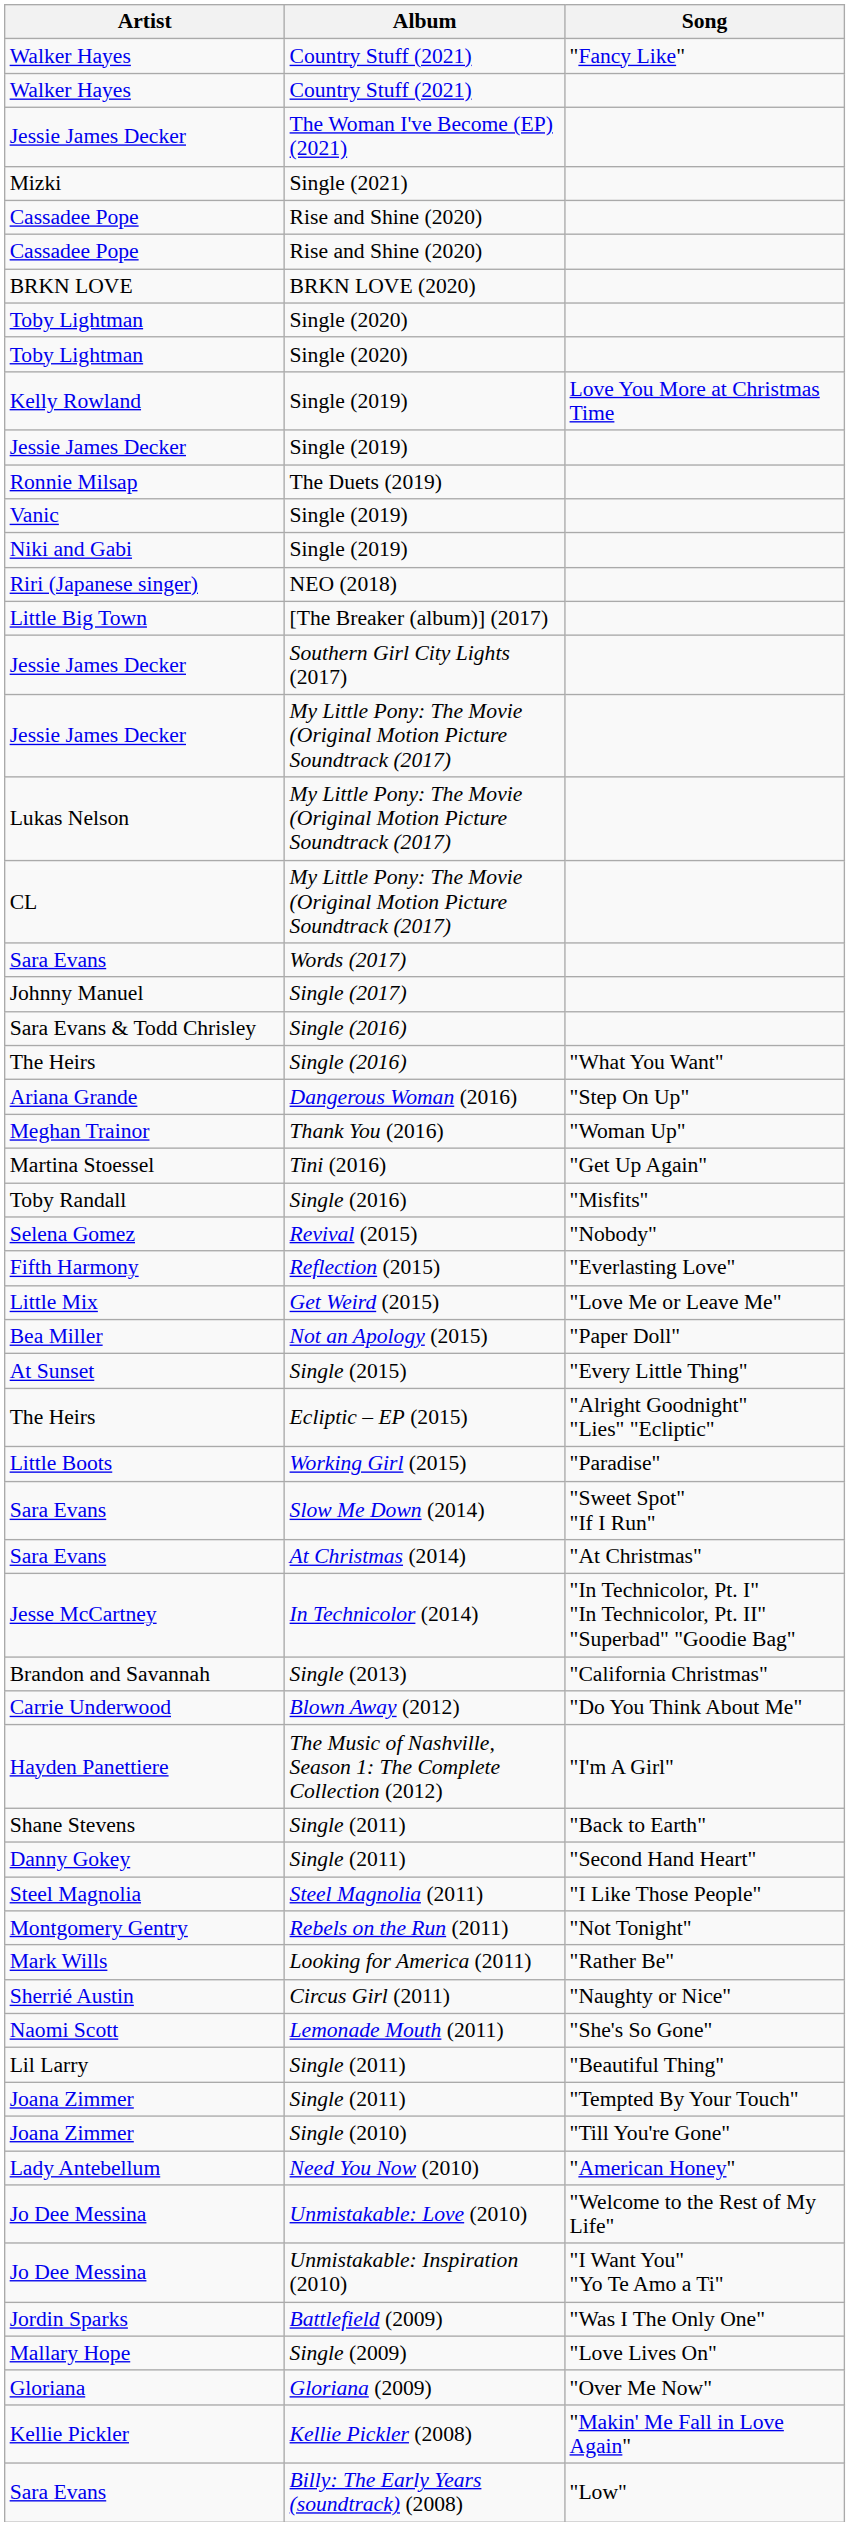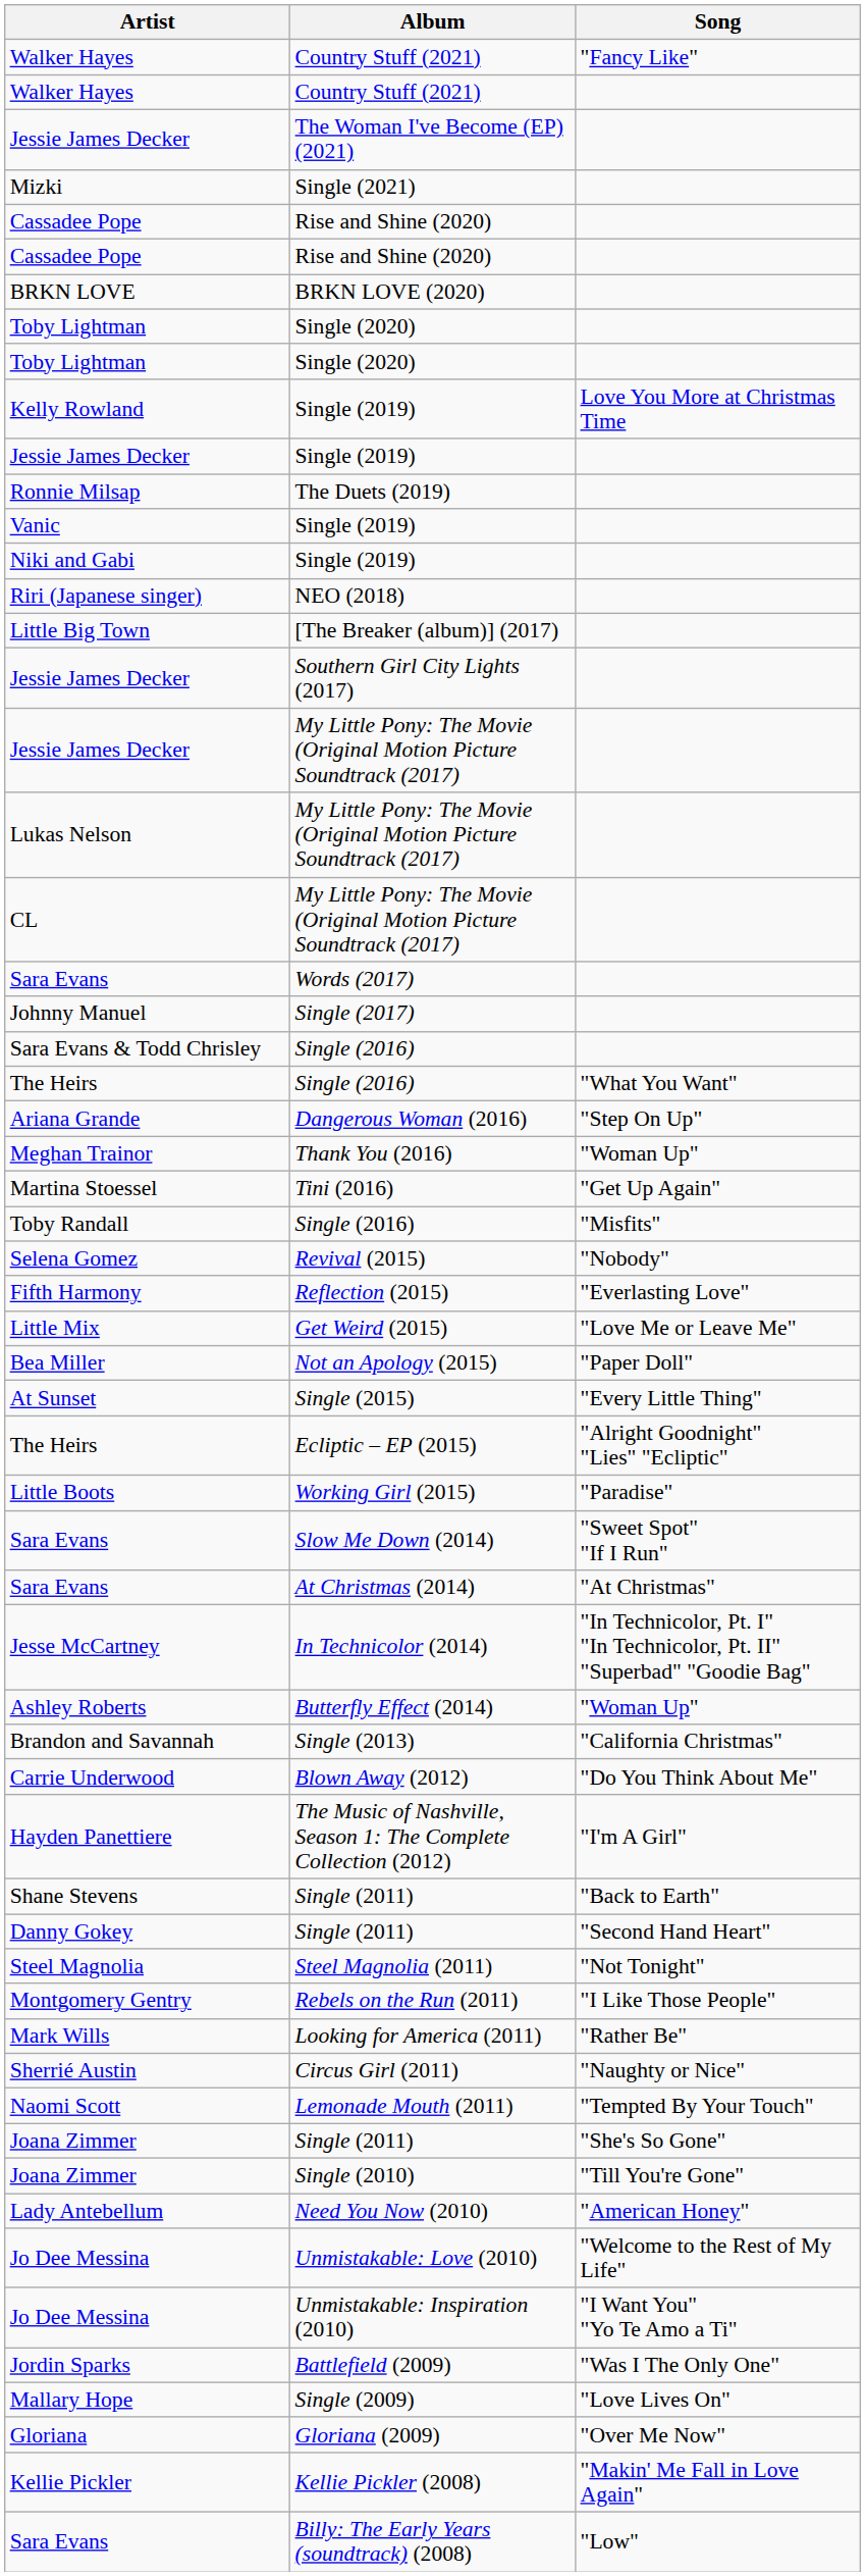+ row: Ashley Roberts | Butterfly Effect (2014) | "Woman Up"
Steel Magnolia | Song: "I Like Those People" -> "Not Tonight"
Montgomery Gentry | Song: "Not Tonight" -> "I Like Those People"
Naomi Scott | Song: "She's So Gone" -> "Tempted By Your Touch"
- row: Lil Larry | Single (2011) | "Beautiful Thing"
Joana Zimmer / Single (2011) | Song: "Tempted By Your Touch" -> "She's So Gone"
